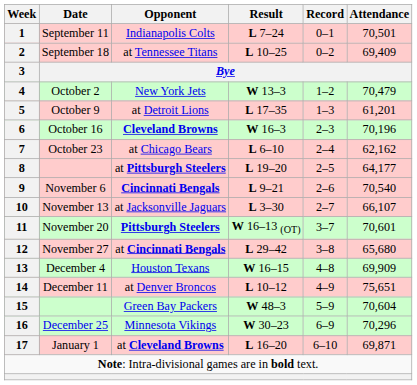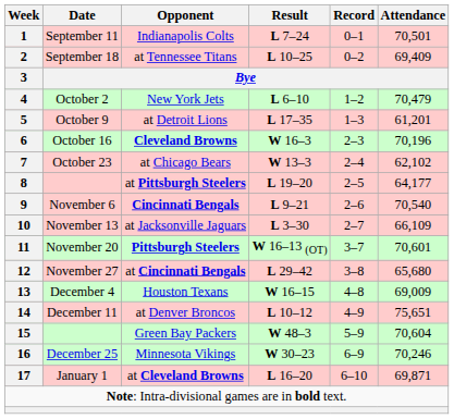4 | Result: W 13–3 -> L 6–10
7 | Result: L 6–10 -> W 13–3
7 | Attendance: 62,162 -> 62,102
10 | Attendance: 66,107 -> 66,109
13 | Attendance: 69,909 -> 69,009
16 | Attendance: 70,296 -> 70,246
